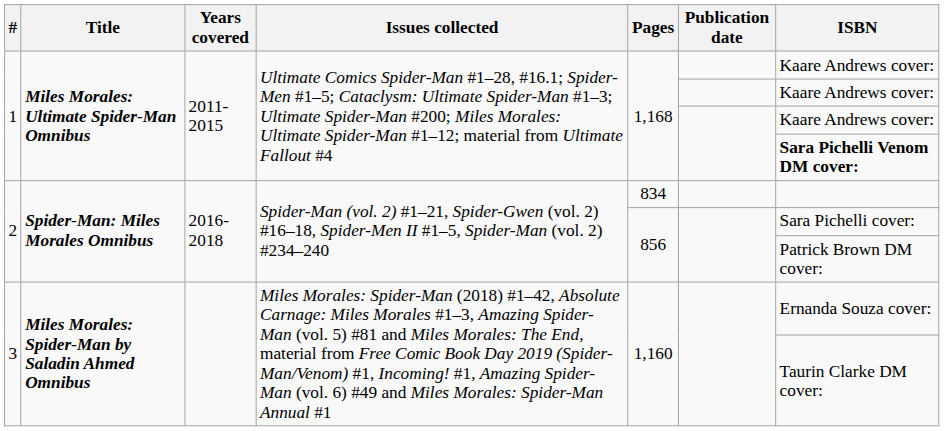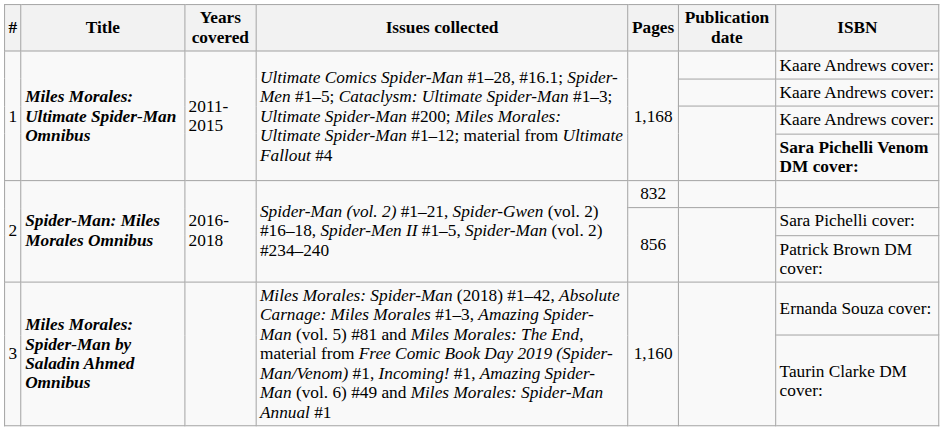row 6 | Pages: 834 -> 832
